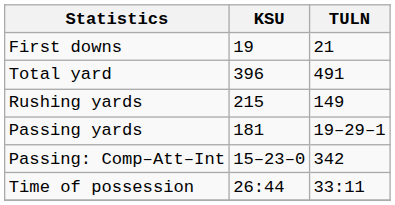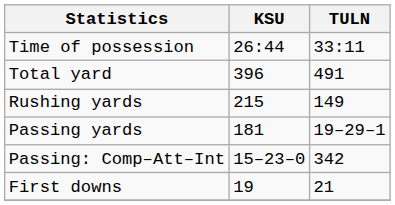rows swapped: First downs <-> Time of possession
